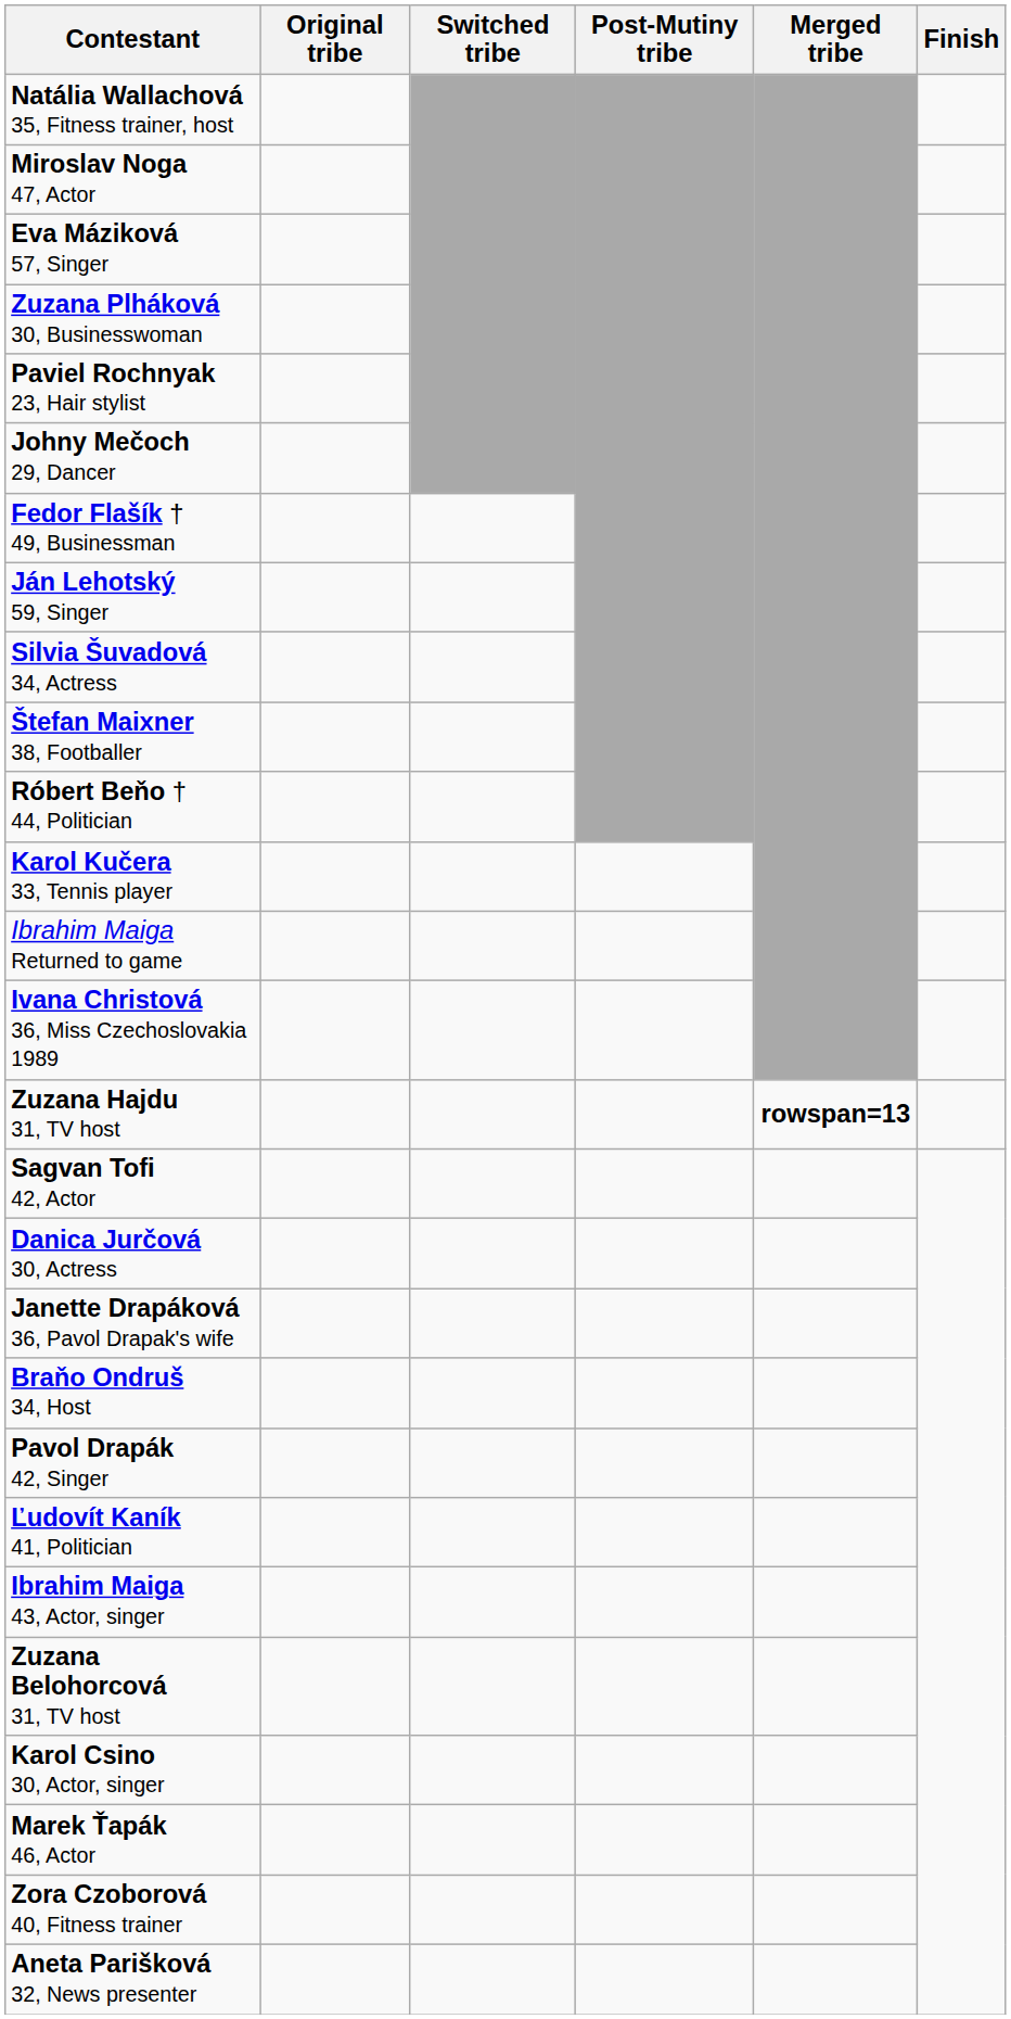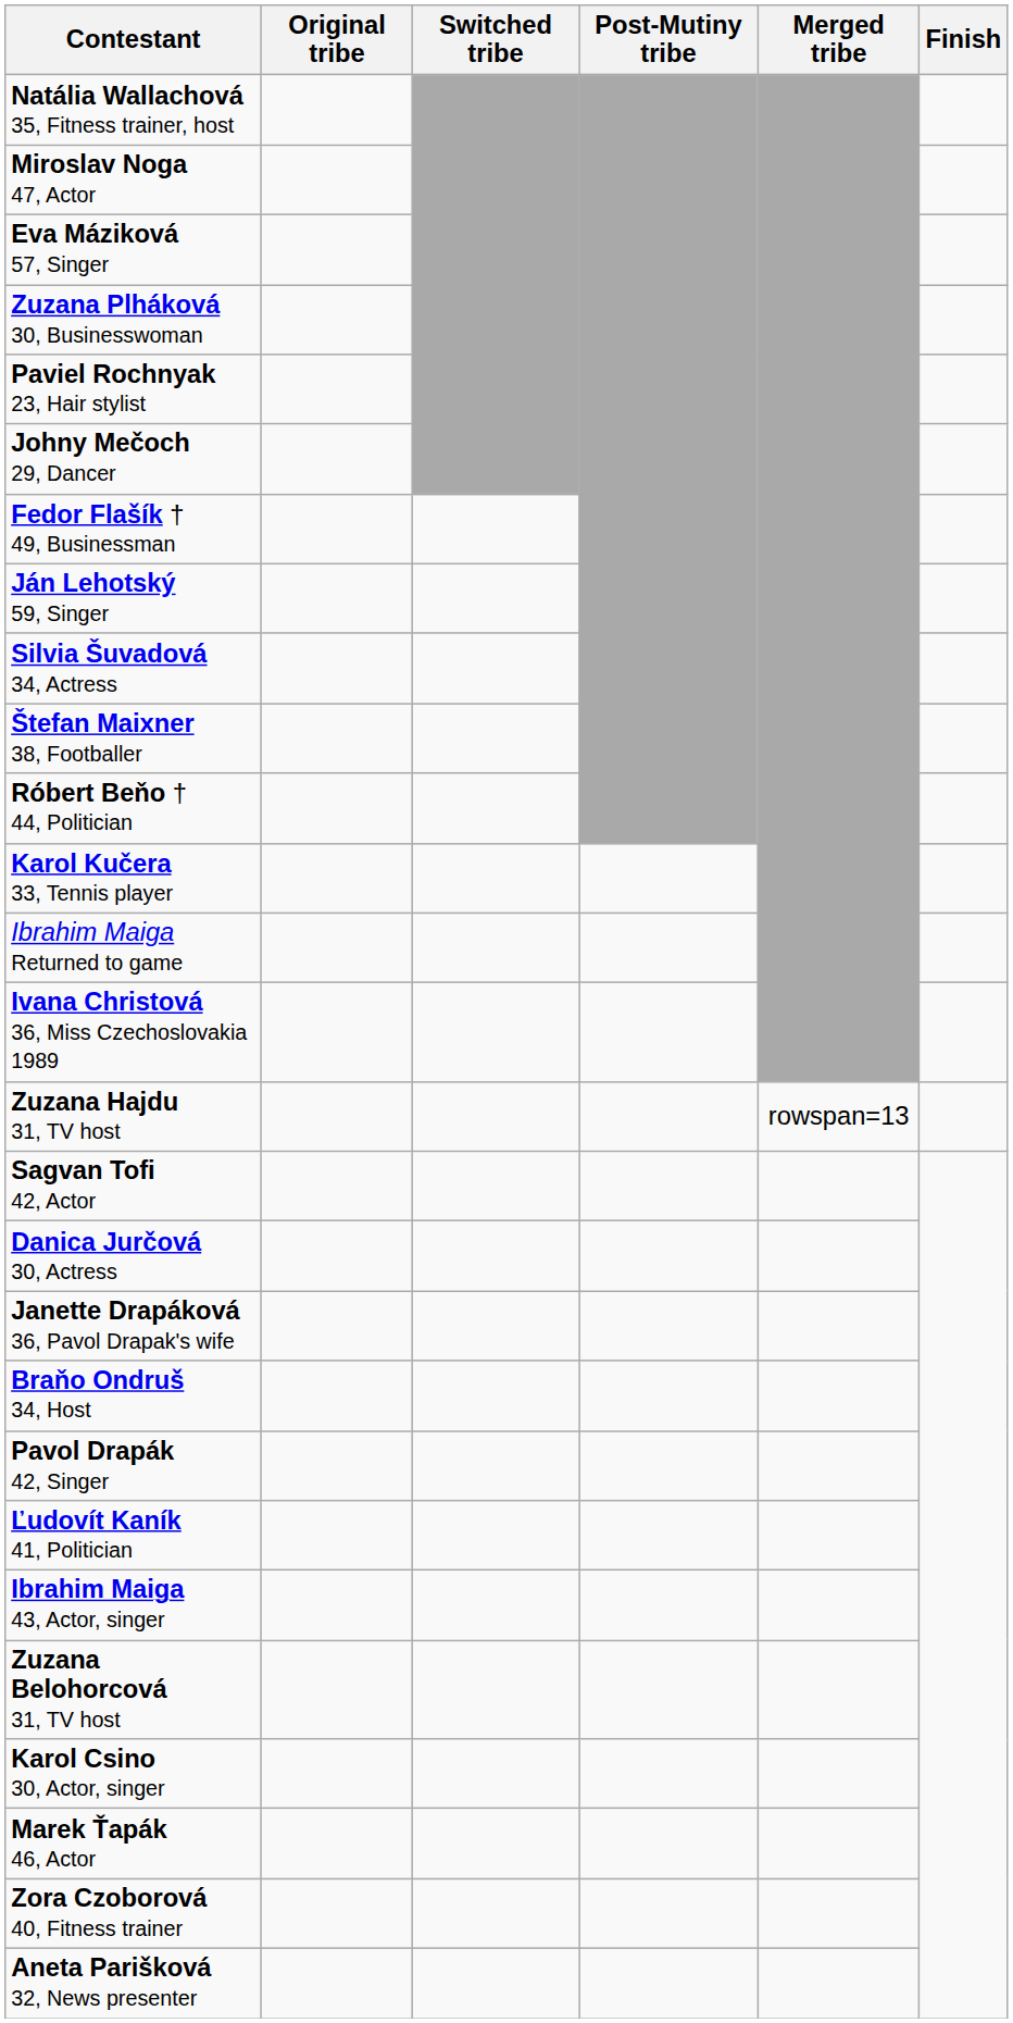Zuzana Hajdu 31, TV host | Merged tribe: bold -> normal
